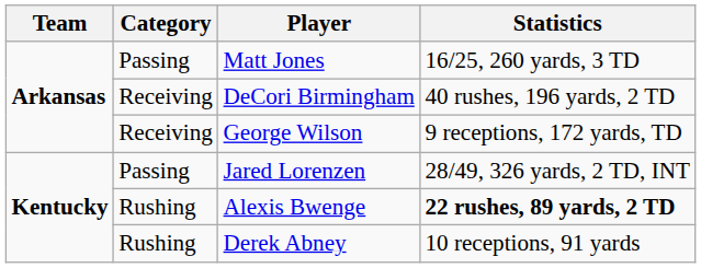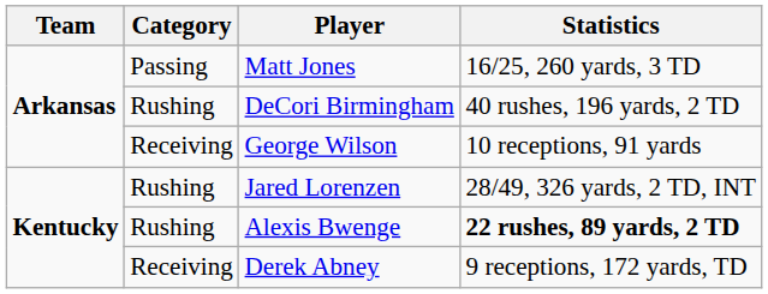DeCori Birmingham | Category: Receiving -> Rushing
George Wilson | Statistics: 9 receptions, 172 yards, TD -> 10 receptions, 91 yards
Jared Lorenzen | Category: Passing -> Rushing
Derek Abney | Category: Rushing -> Receiving
Derek Abney | Statistics: 10 receptions, 91 yards -> 9 receptions, 172 yards, TD
